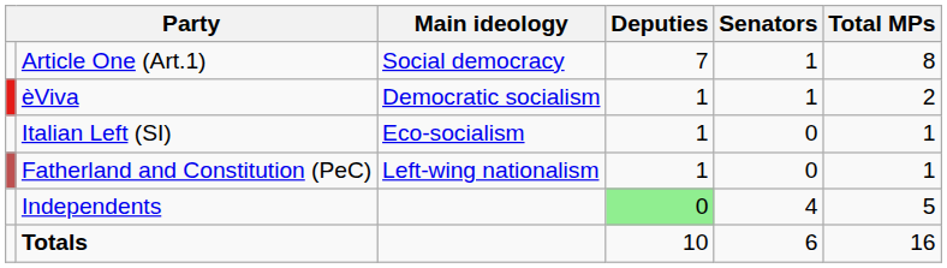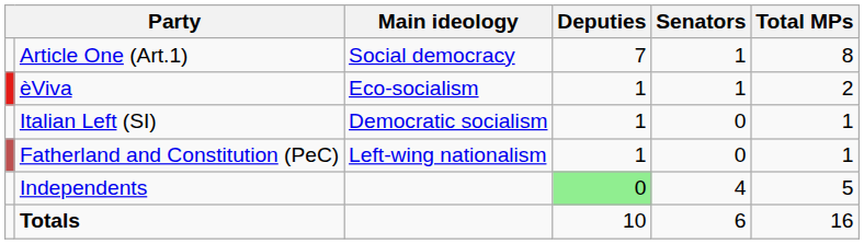èViva | Main ideology: Democratic socialism -> Eco-socialism
Italian Left (SI) | Main ideology: Eco-socialism -> Democratic socialism
